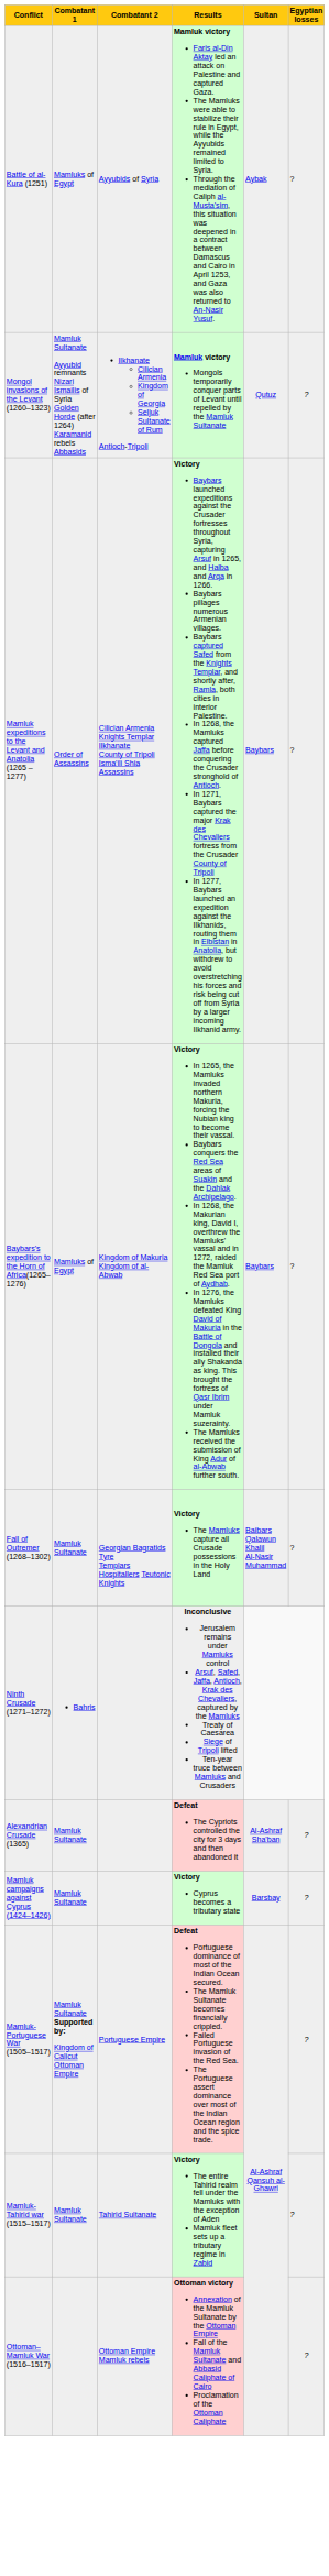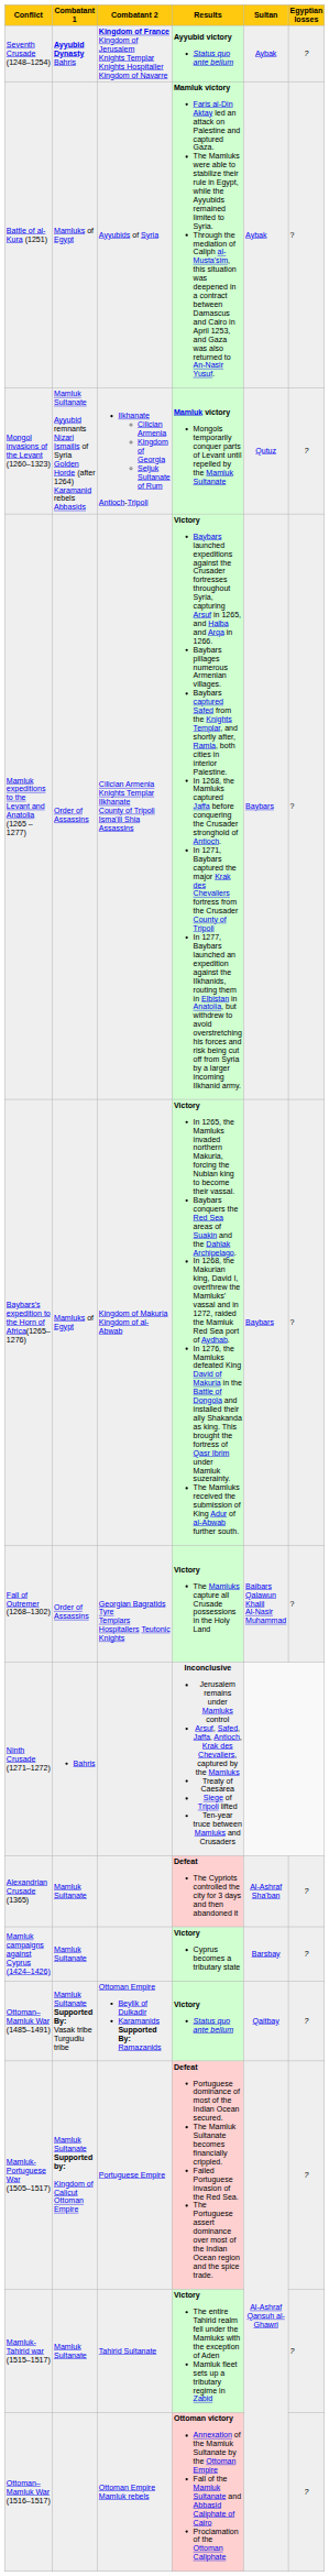+ row: Seventh Crusade (1248–1254) | Ayyubid Dynasty Bahris | Kingdom of France Kingdom of Jerusalem Knights Templar Knights Hospitaller Kingdom of Navarre | Ayyubid victory Status quo ante bellum | Aybak | ?
Fall of Outremer (1268–1302) | Combatant 1: Mamluk Sultanate -> Order of Assassins
+ row: Ottoman–Mamluk War (1485–1491) | Mamluk Sultanate Supported By: Vasak tribe Turgudlu tribe | Ottoman Empire Beylik of Dulkadir Karamanids Supported By: Ramazanids | Victory Status quo ante bellum | Qaitbay | ?
